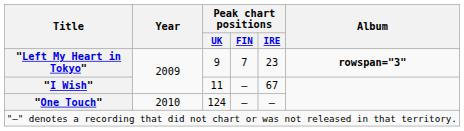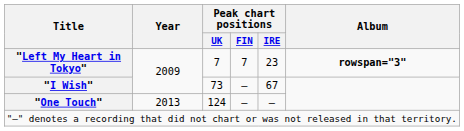"Left My Heart in Tokyo" | Peak chart positions / UK: 9 -> 7
"I Wish" | Peak chart positions / UK: 11 -> 73
"One Touch" | Year: 2010 -> 2013
